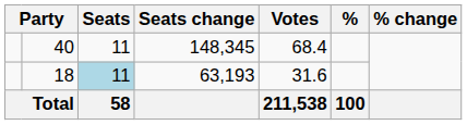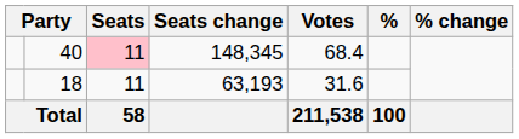40 | Seats: no background -> pink background
18 | Seats: lightblue background -> no background
